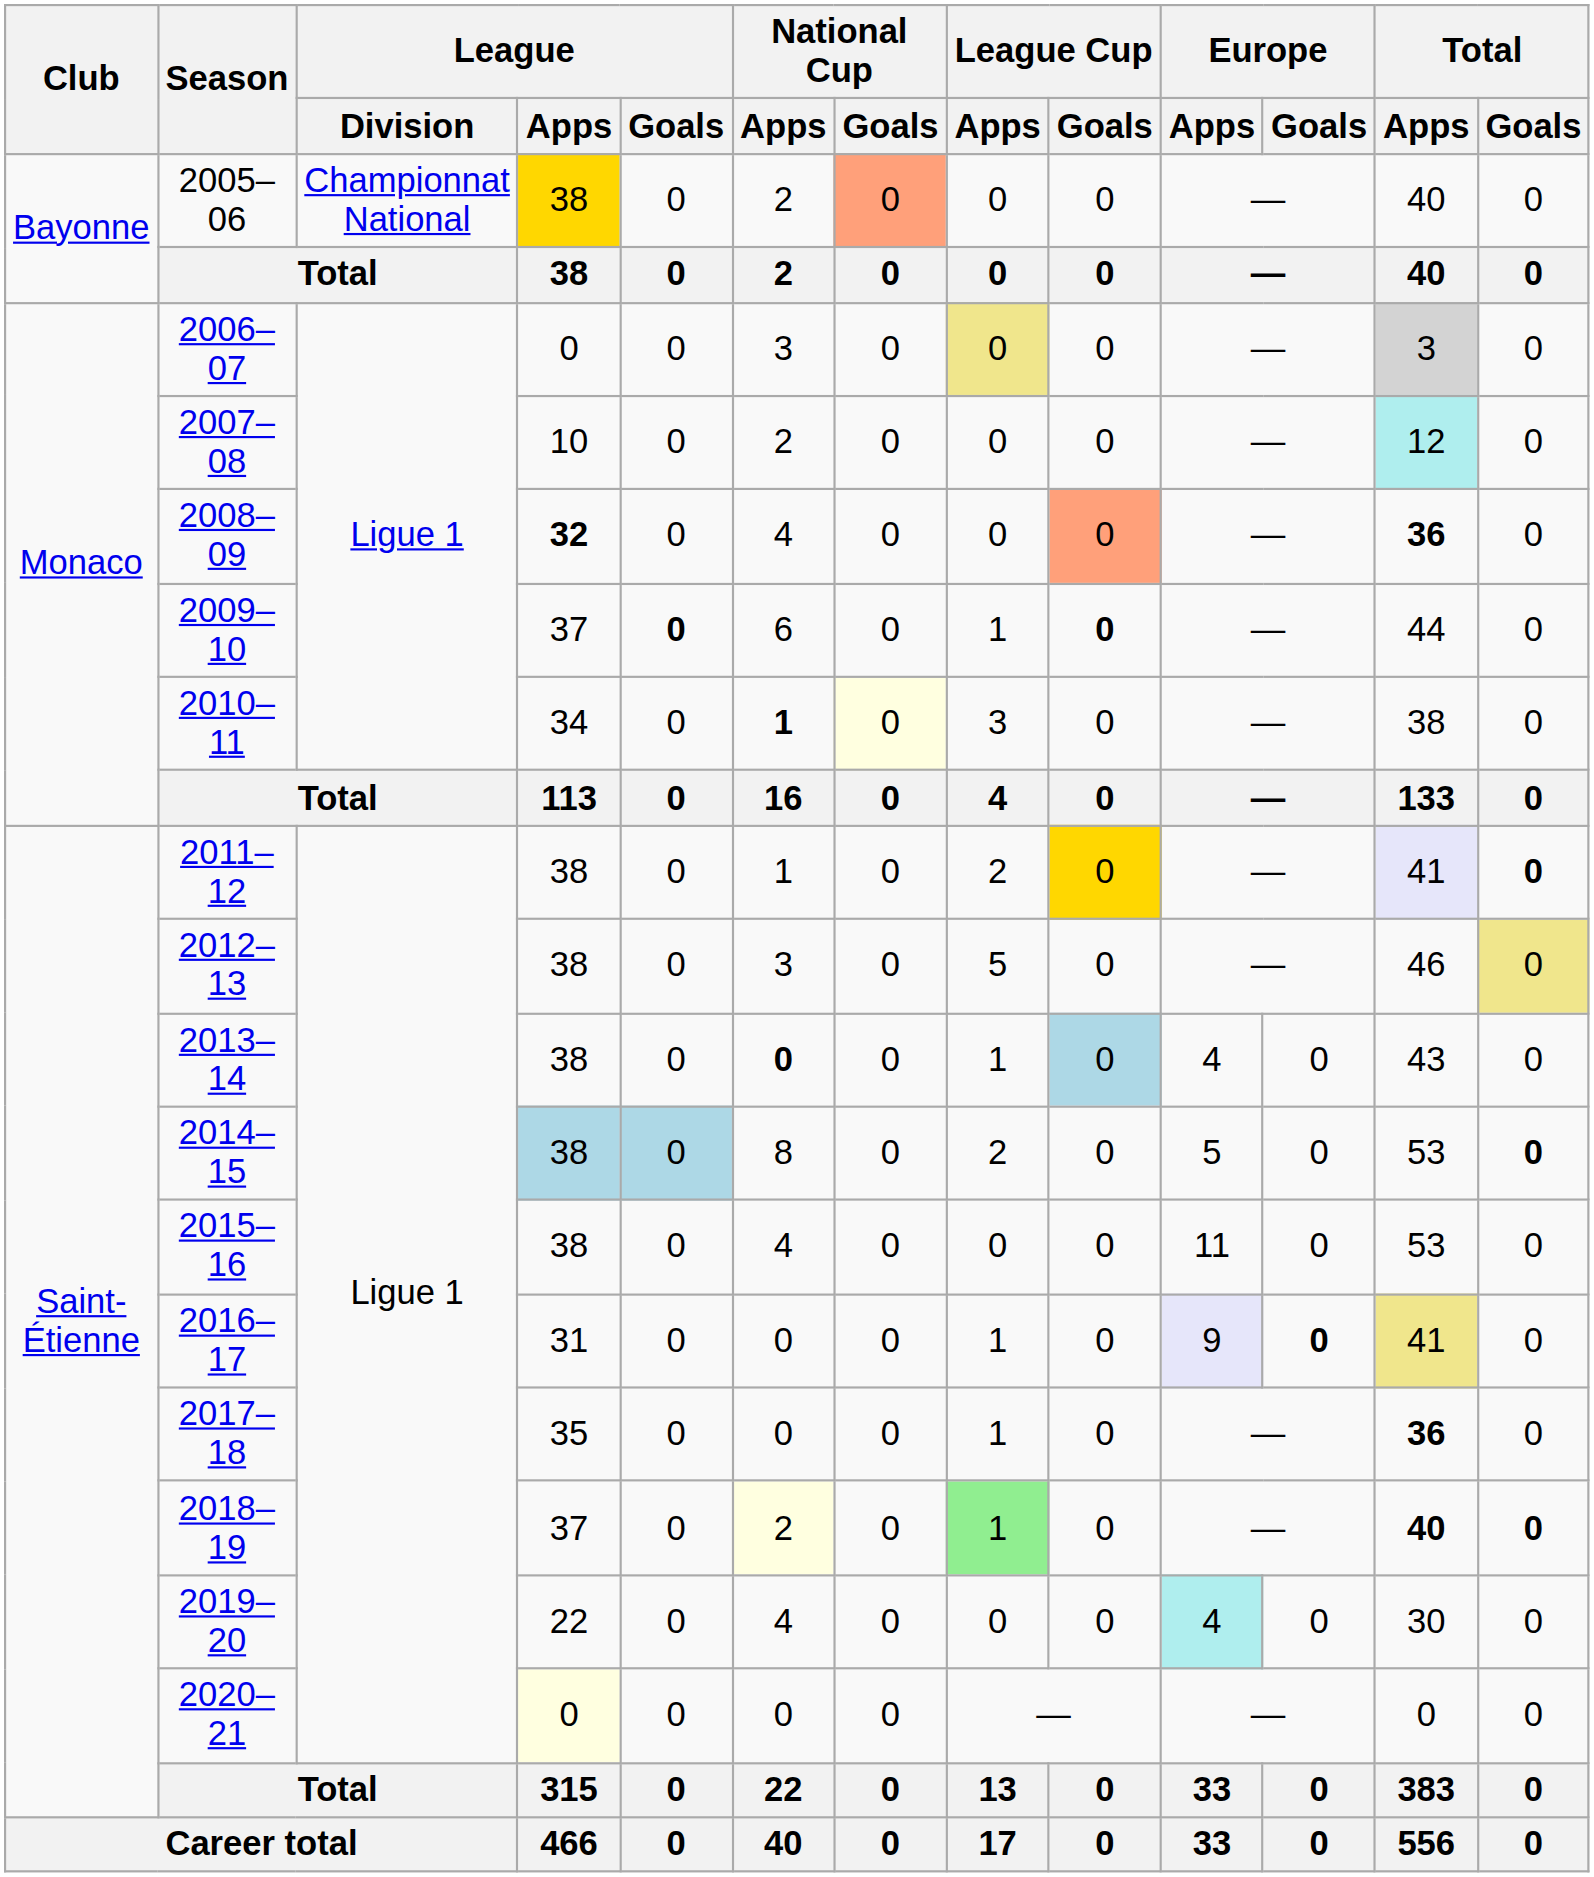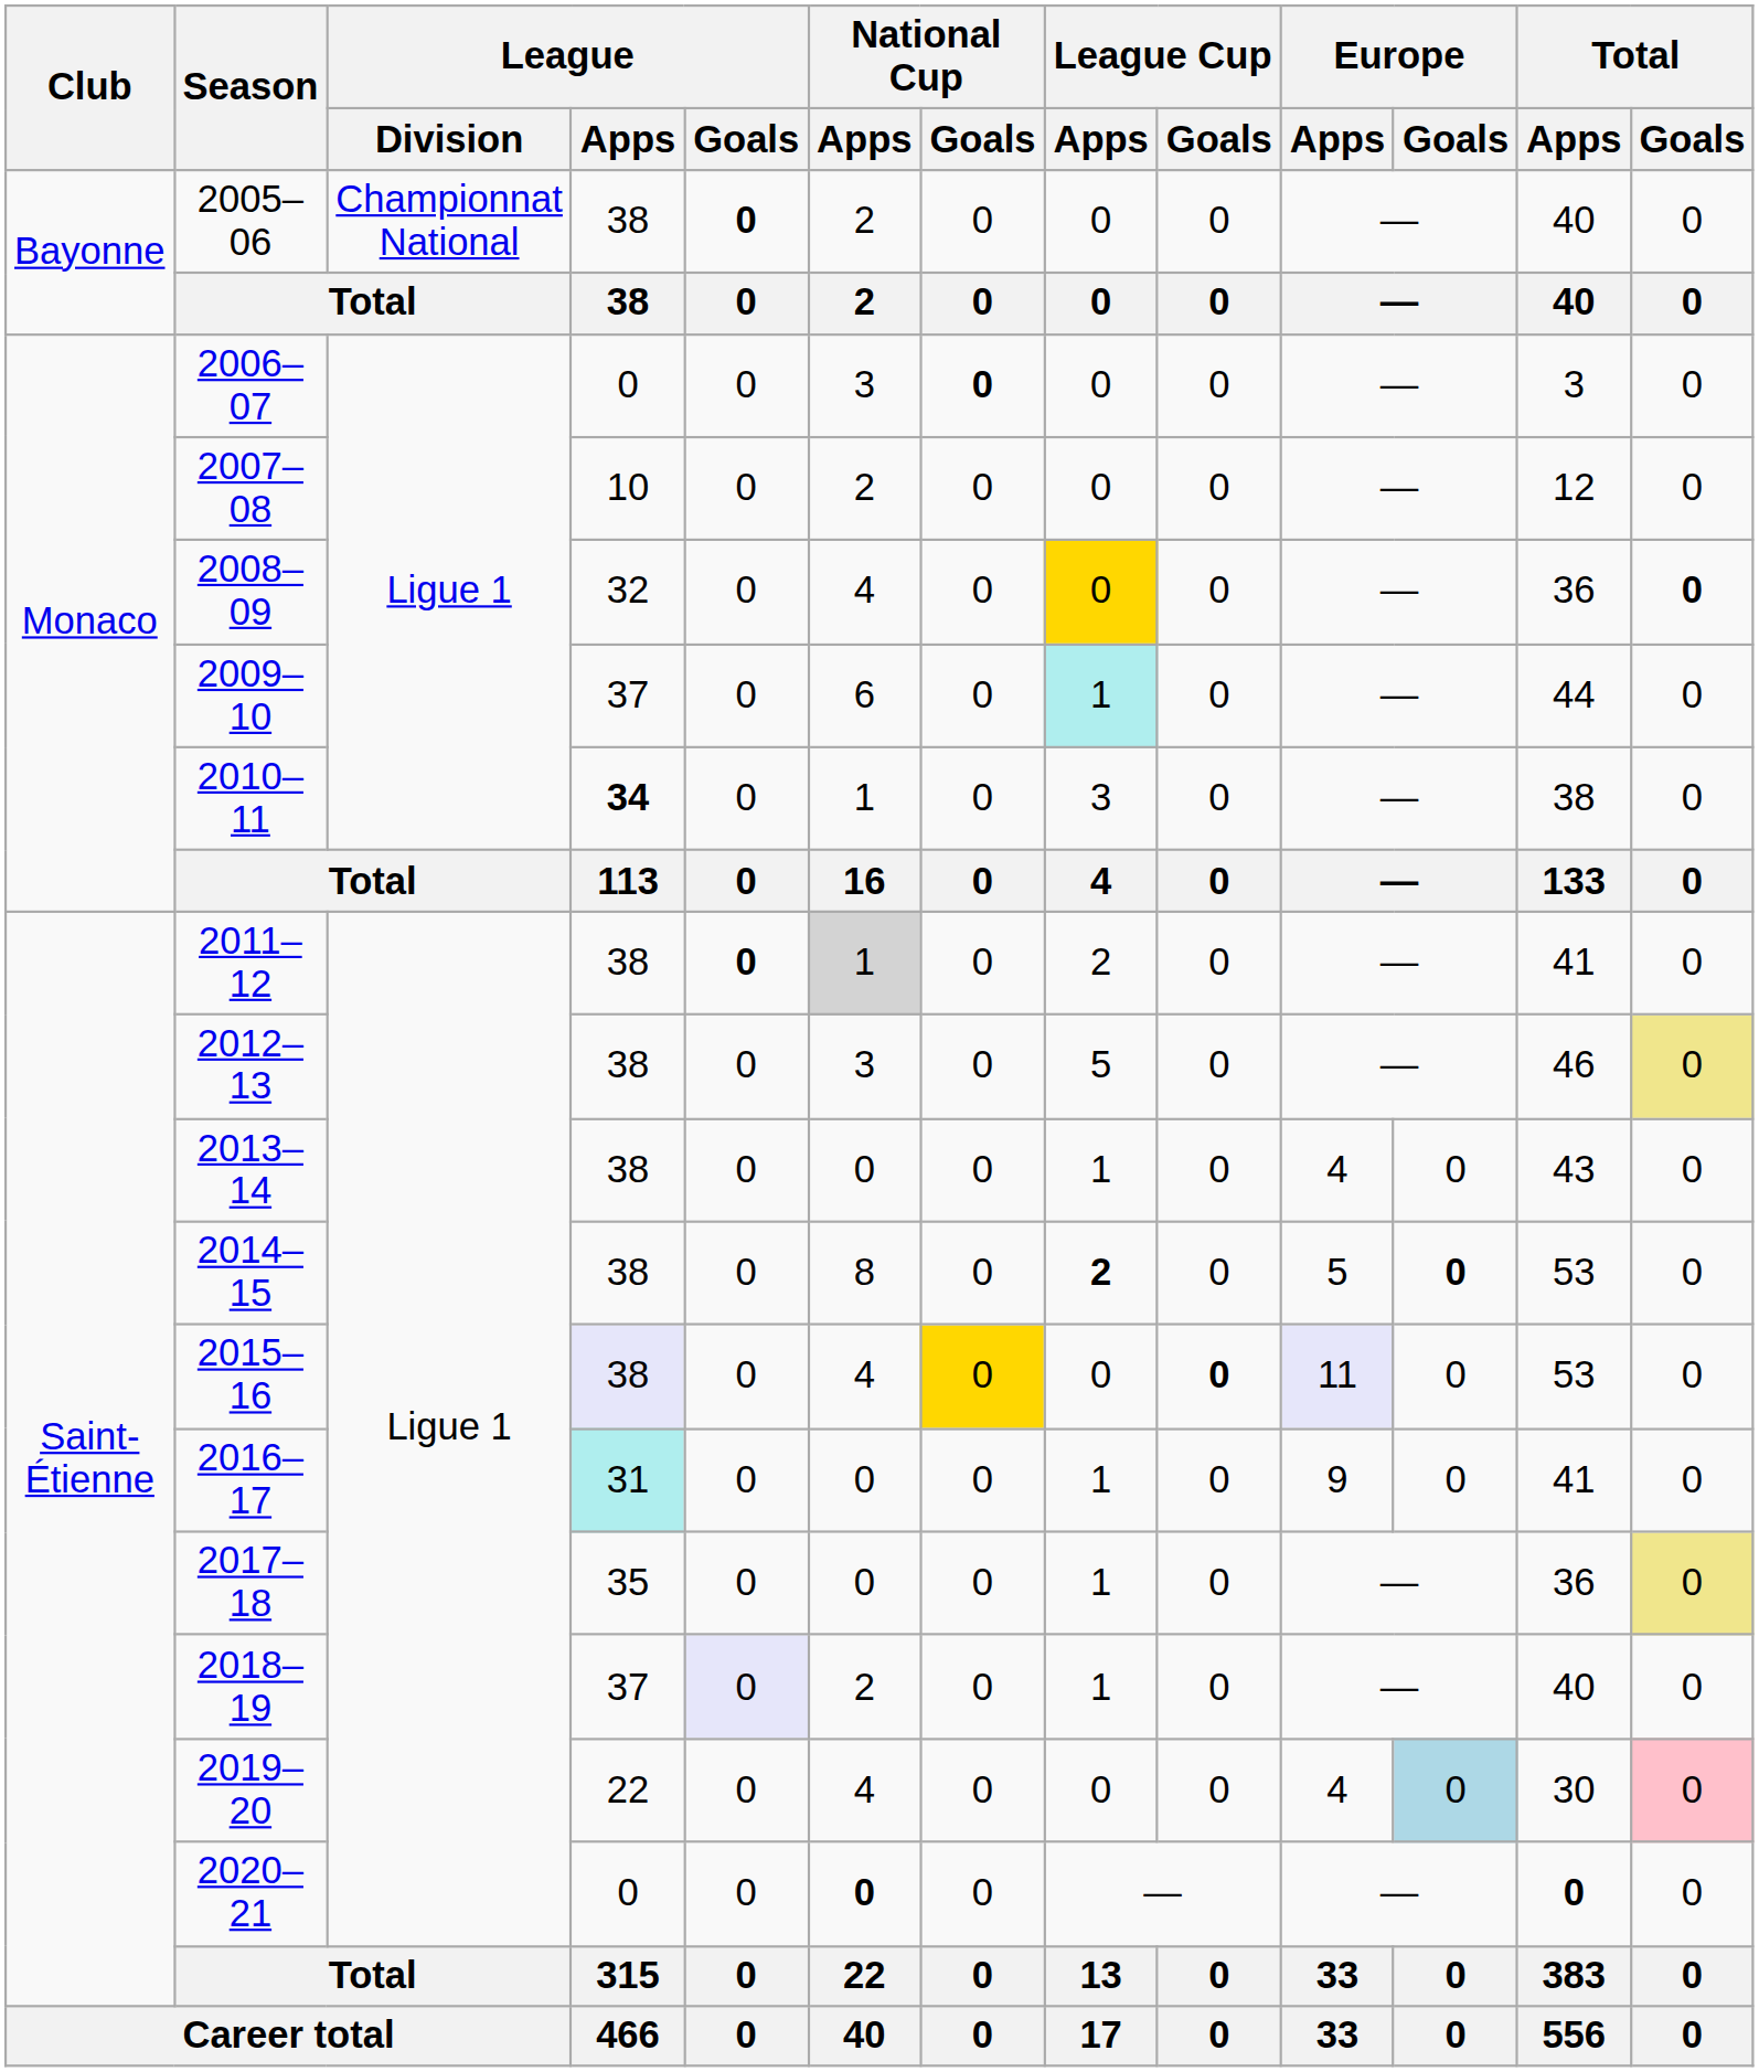2005–06 | League / Apps: gold background -> no background
2005–06 | League / Goals: normal -> bold
2005–06 | National Cup / Goals: lightsalmon background -> no background
2006–07 | National Cup / Goals: normal -> bold
2006–07 | League Cup / Apps: khaki background -> no background
2006–07 | Total / Apps: lightgrey background -> no background
2007–08 | Total / Apps: paleturquoise background -> no background
2008–09 | League / Apps: bold -> normal
2008–09 | League Cup / Apps: no background -> gold background
2008–09 | League Cup / Goals: lightsalmon background -> no background
2008–09 | Total / Apps: bold -> normal
2008–09 | Total / Goals: normal -> bold
2009–10 | League / Goals: bold -> normal
2009–10 | League Cup / Apps: no background -> paleturquoise background
2009–10 | League Cup / Goals: bold -> normal
2010–11 | League / Apps: normal -> bold
2010–11 | National Cup / Apps: bold -> normal
2010–11 | National Cup / Goals: lightyellow background -> no background
2011–12 | League / Goals: normal -> bold
2011–12 | National Cup / Apps: no background -> lightgrey background
2011–12 | League Cup / Goals: gold background -> no background
2011–12 | Total / Apps: lavender background -> no background
2011–12 | Total / Goals: bold -> normal
2013–14 | National Cup / Apps: bold -> normal
2013–14 | League Cup / Goals: lightblue background -> no background
2014–15 | League / Apps: lightblue background -> no background
2014–15 | League / Goals: lightblue background -> no background
2014–15 | League Cup / Apps: normal -> bold
2014–15 | Europe / Goals: normal -> bold
2014–15 | Total / Goals: bold -> normal
2015–16 | League / Apps: no background -> lavender background
2015–16 | National Cup / Goals: no background -> gold background
2015–16 | League Cup / Goals: normal -> bold
2015–16 | Europe / Apps: no background -> lavender background
2016–17 | League / Apps: no background -> paleturquoise background
2016–17 | Europe / Apps: lavender background -> no background
2016–17 | Europe / Goals: bold -> normal
2016–17 | Total / Apps: khaki background -> no background
2017–18 | Total / Apps: bold -> normal
2017–18 | Total / Goals: no background -> khaki background
2018–19 | League / Goals: no background -> lavender background
2018–19 | National Cup / Apps: lightyellow background -> no background
2018–19 | League Cup / Apps: lightgreen background -> no background
2018–19 | Total / Apps: bold -> normal
2018–19 | Total / Goals: bold -> normal
2019–20 | Europe / Apps: paleturquoise background -> no background
2019–20 | Europe / Goals: no background -> lightblue background
2019–20 | Total / Goals: no background -> pink background
2020–21 | League / Apps: lightyellow background -> no background
2020–21 | National Cup / Apps: normal -> bold
2020–21 | Total / Apps: normal -> bold
